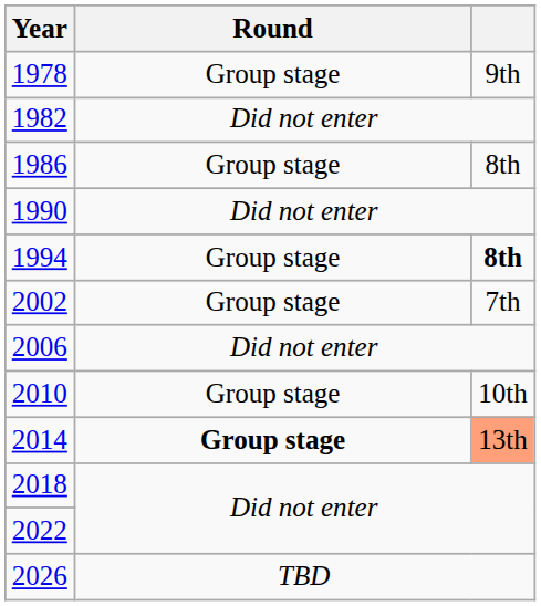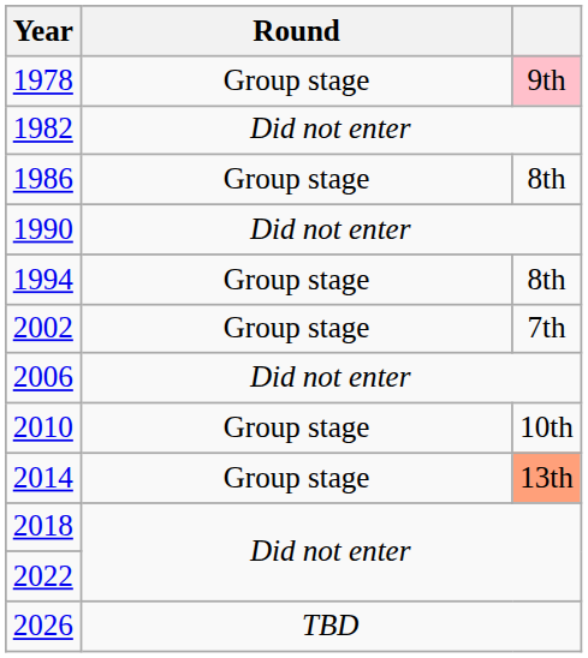1978 | column 3: no background -> pink background
1994 | column 3: bold -> normal
2014 | Round: bold -> normal
